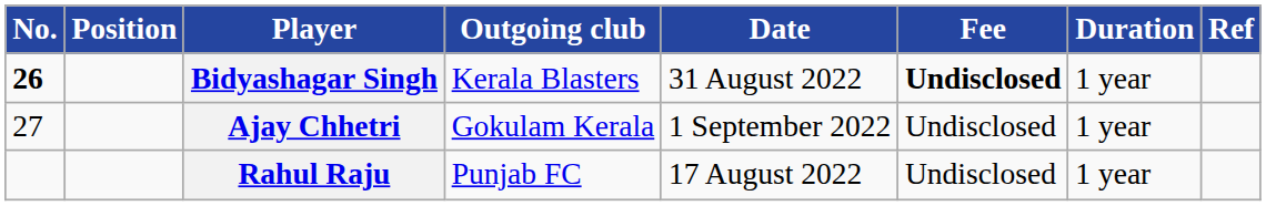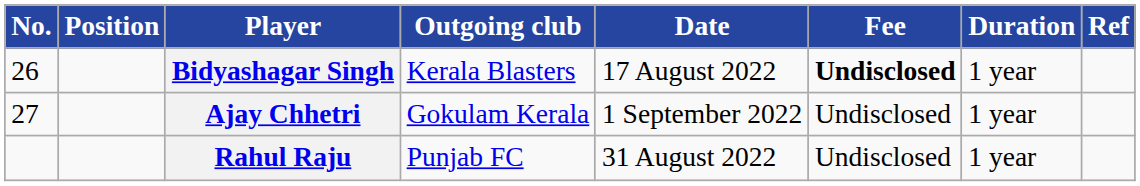Bidyashagar Singh | No.: bold -> normal
Bidyashagar Singh | Date: 31 August 2022 -> 17 August 2022
Rahul Raju | Date: 17 August 2022 -> 31 August 2022
